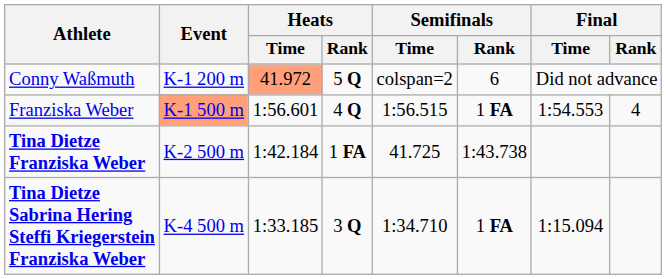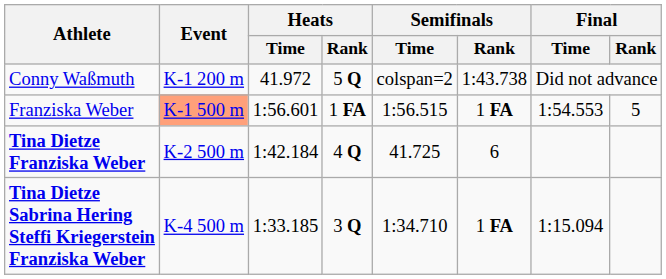Conny Waßmuth | Heats / Time: lightsalmon background -> no background
Conny Waßmuth | Semifinals / Rank: 6 -> 1:43.738
Franziska Weber | Heats / Rank: 4 Q -> 1 FA
Franziska Weber | Final / Rank: 4 -> 5
Tina Dietze Franziska Weber | Heats / Rank: 1 FA -> 4 Q
Tina Dietze Franziska Weber | Semifinals / Rank: 1:43.738 -> 6
